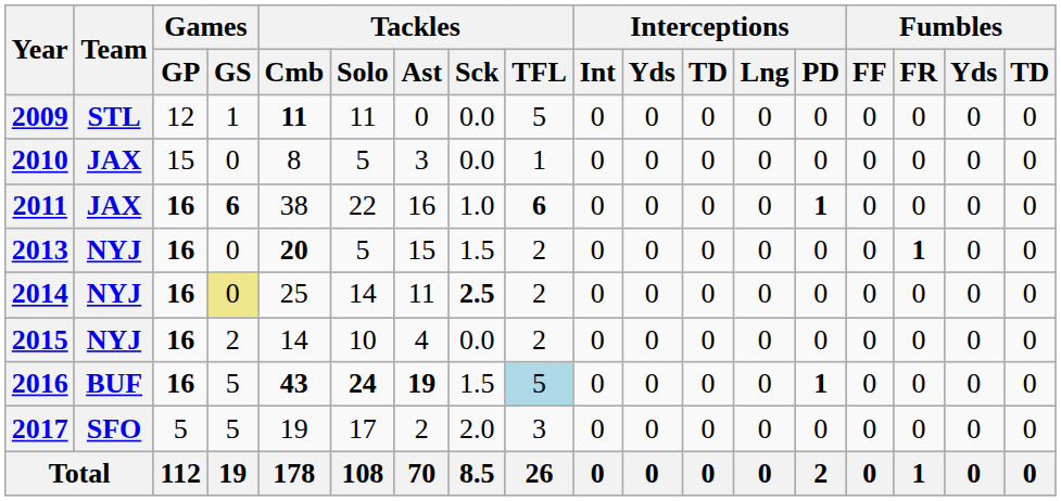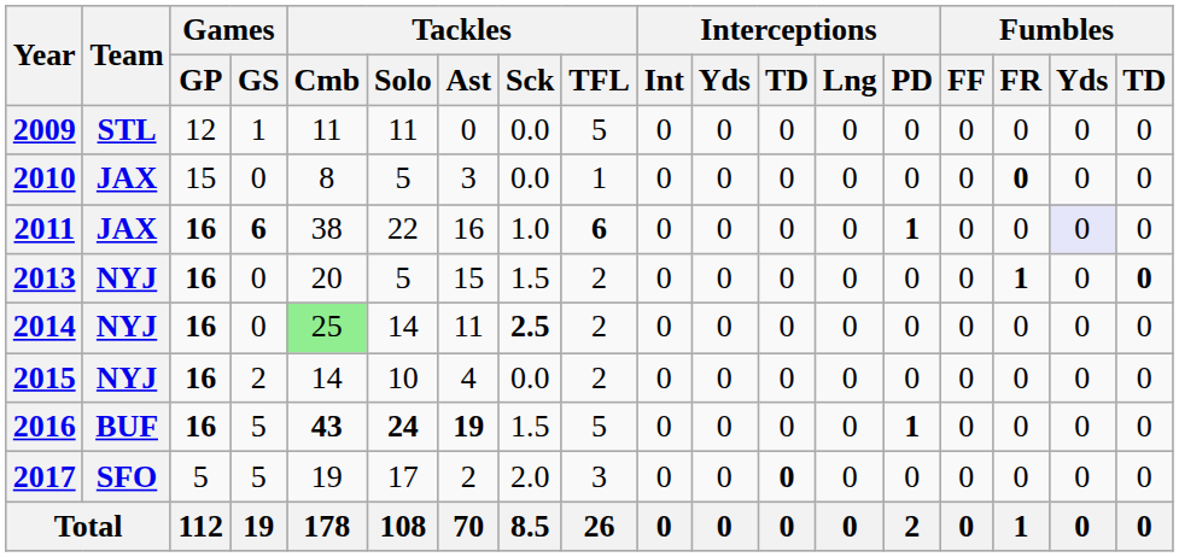2009 | Tackles / Cmb: bold -> normal
2010 | Fumbles / FR: normal -> bold
2011 | Fumbles / Yds: no background -> lavender background
2013 | Tackles / Cmb: bold -> normal
2013 | Fumbles / TD: normal -> bold
2014 | Games / GS: khaki background -> no background
2014 | Tackles / Cmb: no background -> lightgreen background
2016 | Tackles / TFL: lightblue background -> no background
2017 | Interceptions / TD: normal -> bold
